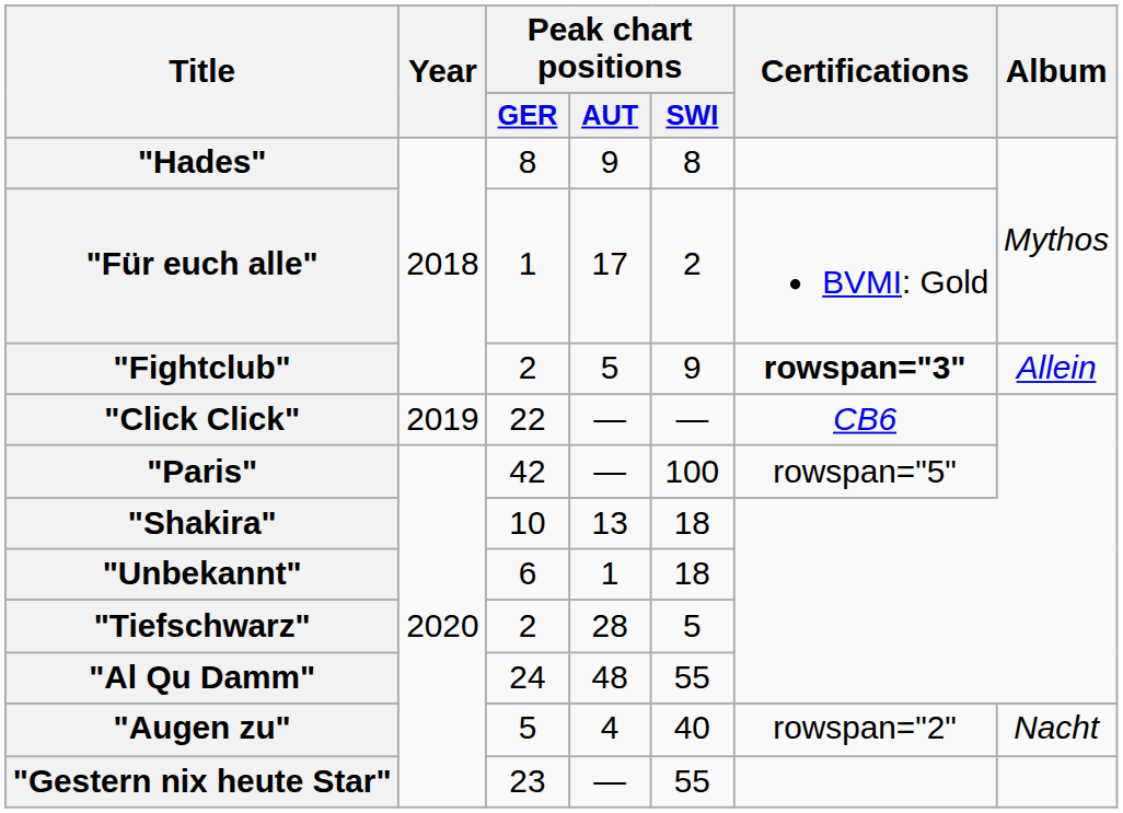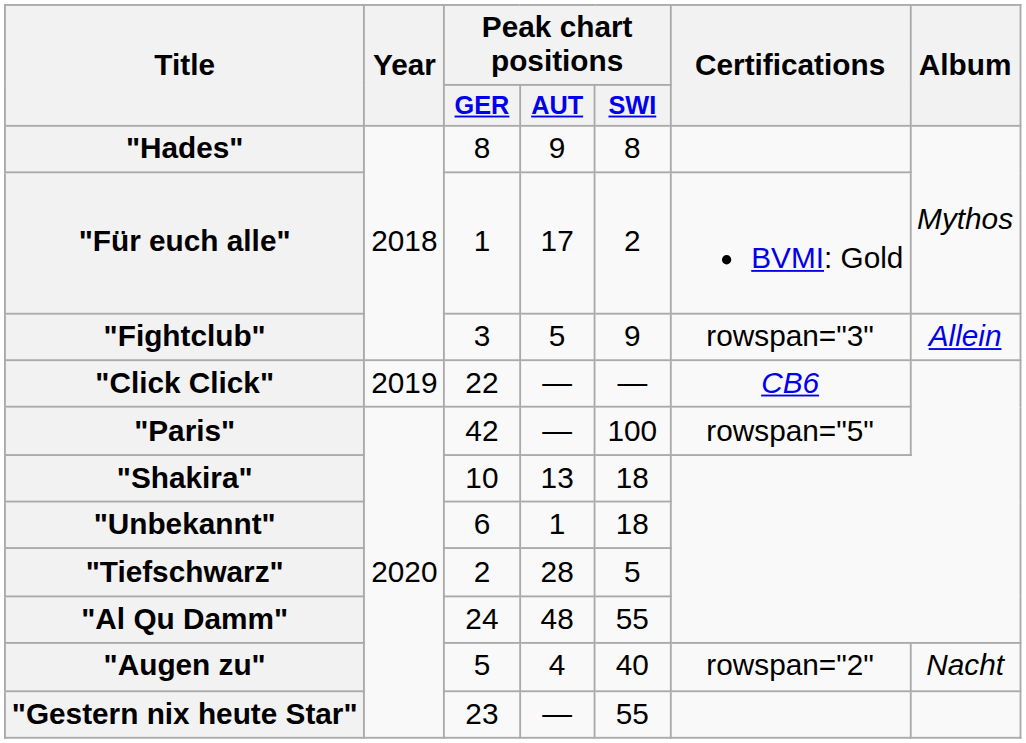"Fightclub" | Peak chart positions / GER: 2 -> 3
"Fightclub" | Certifications: bold -> normal
